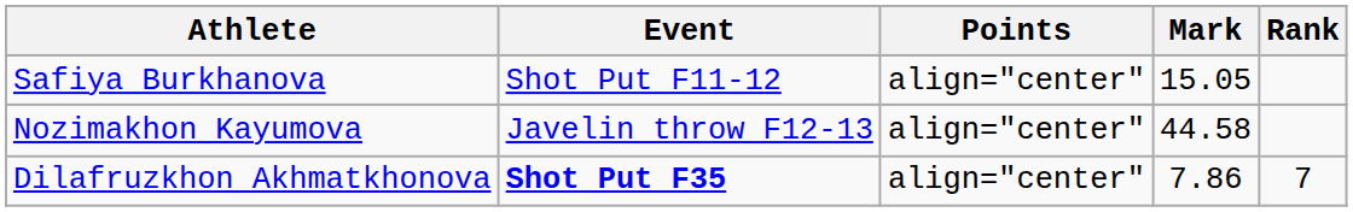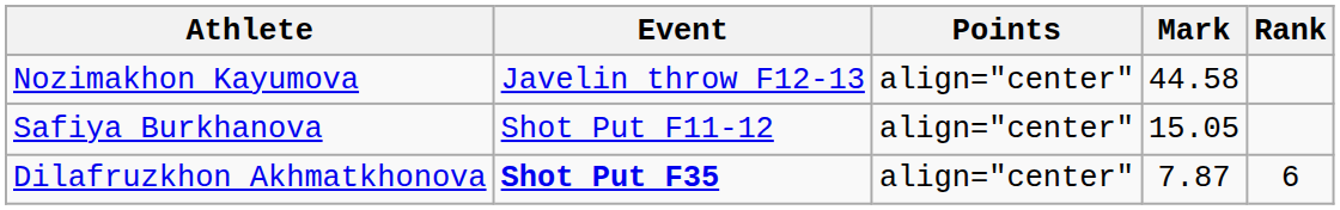rows swapped: Nozimakhon Kayumova <-> Safiya Burkhanova
Dilafruzkhon Akhmatkhonova | Mark: 7.86 -> 7.87
Dilafruzkhon Akhmatkhonova | Rank: 7 -> 6
